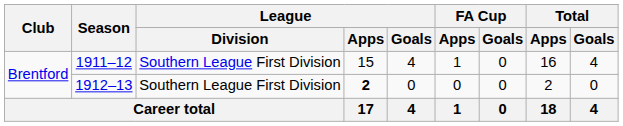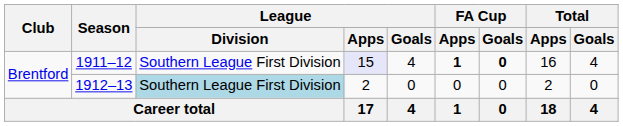1911–12 | League / Apps: no background -> lavender background
1911–12 | FA Cup / Apps: normal -> bold
1911–12 | FA Cup / Goals: normal -> bold
1912–13 | League / Division: no background -> lightblue background
1912–13 | League / Apps: bold -> normal
